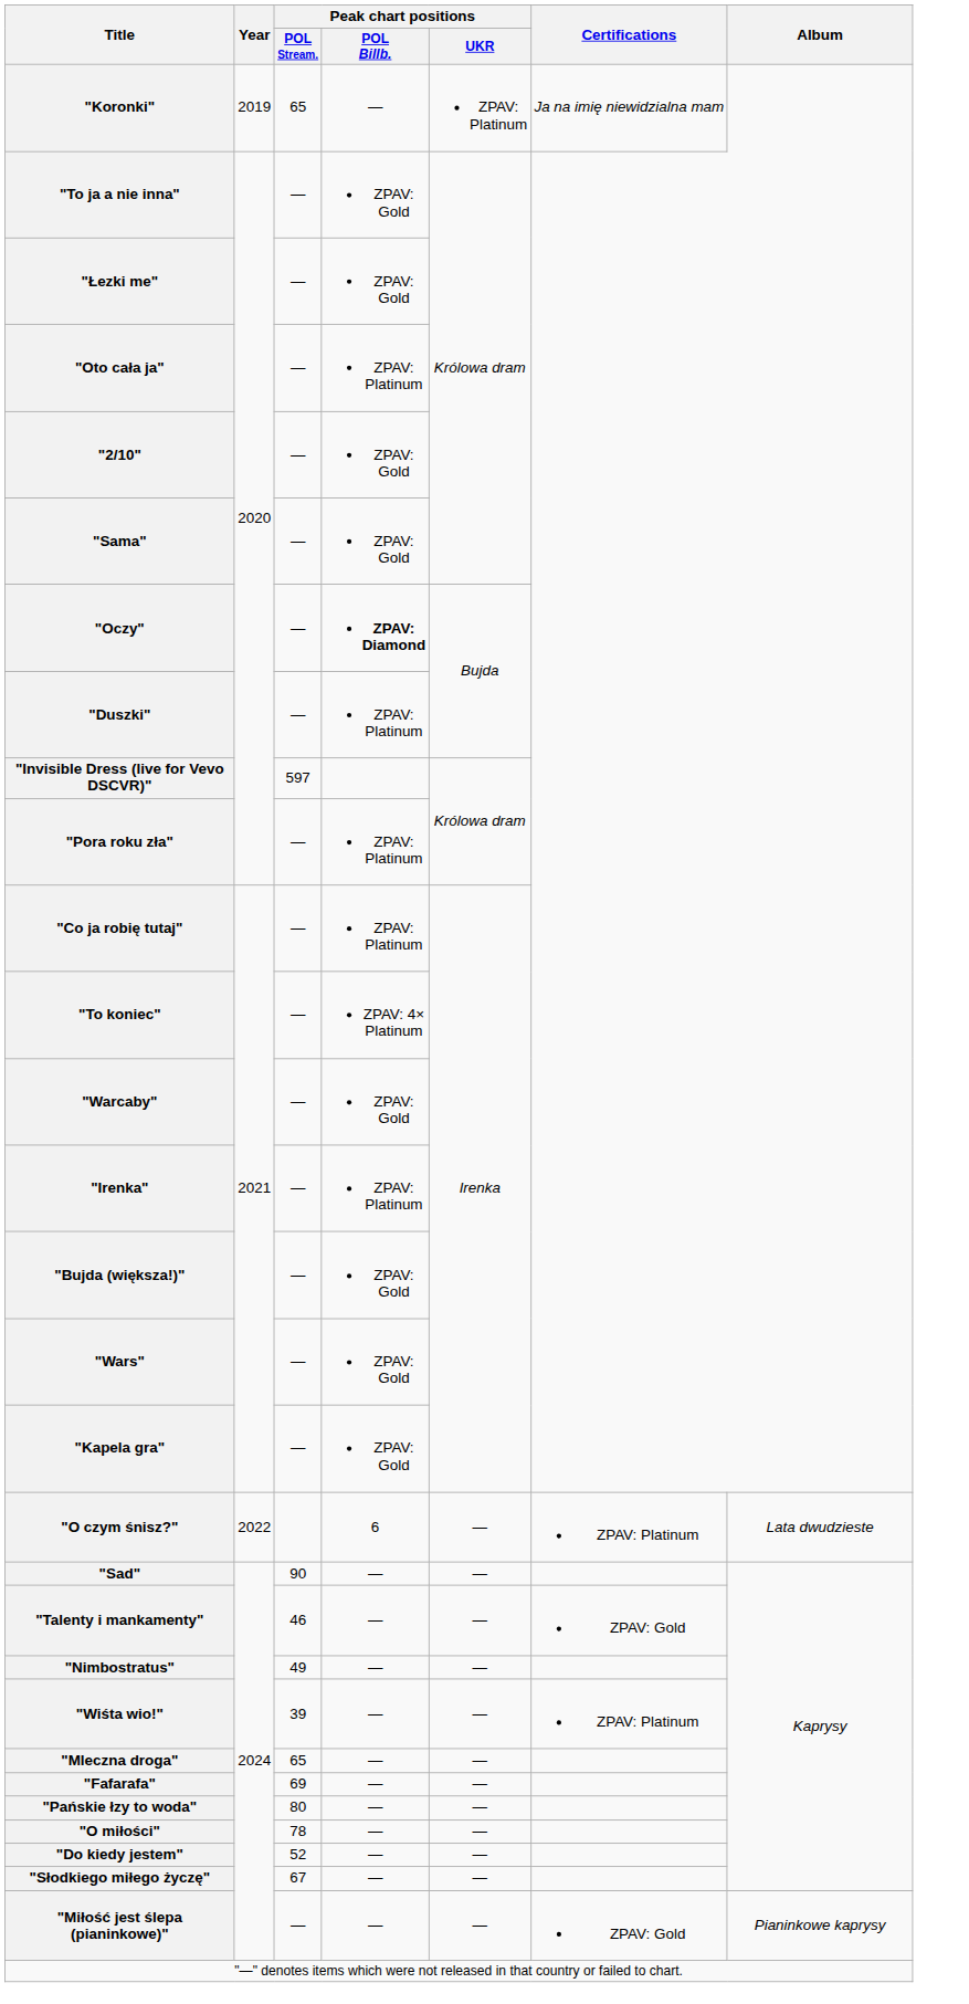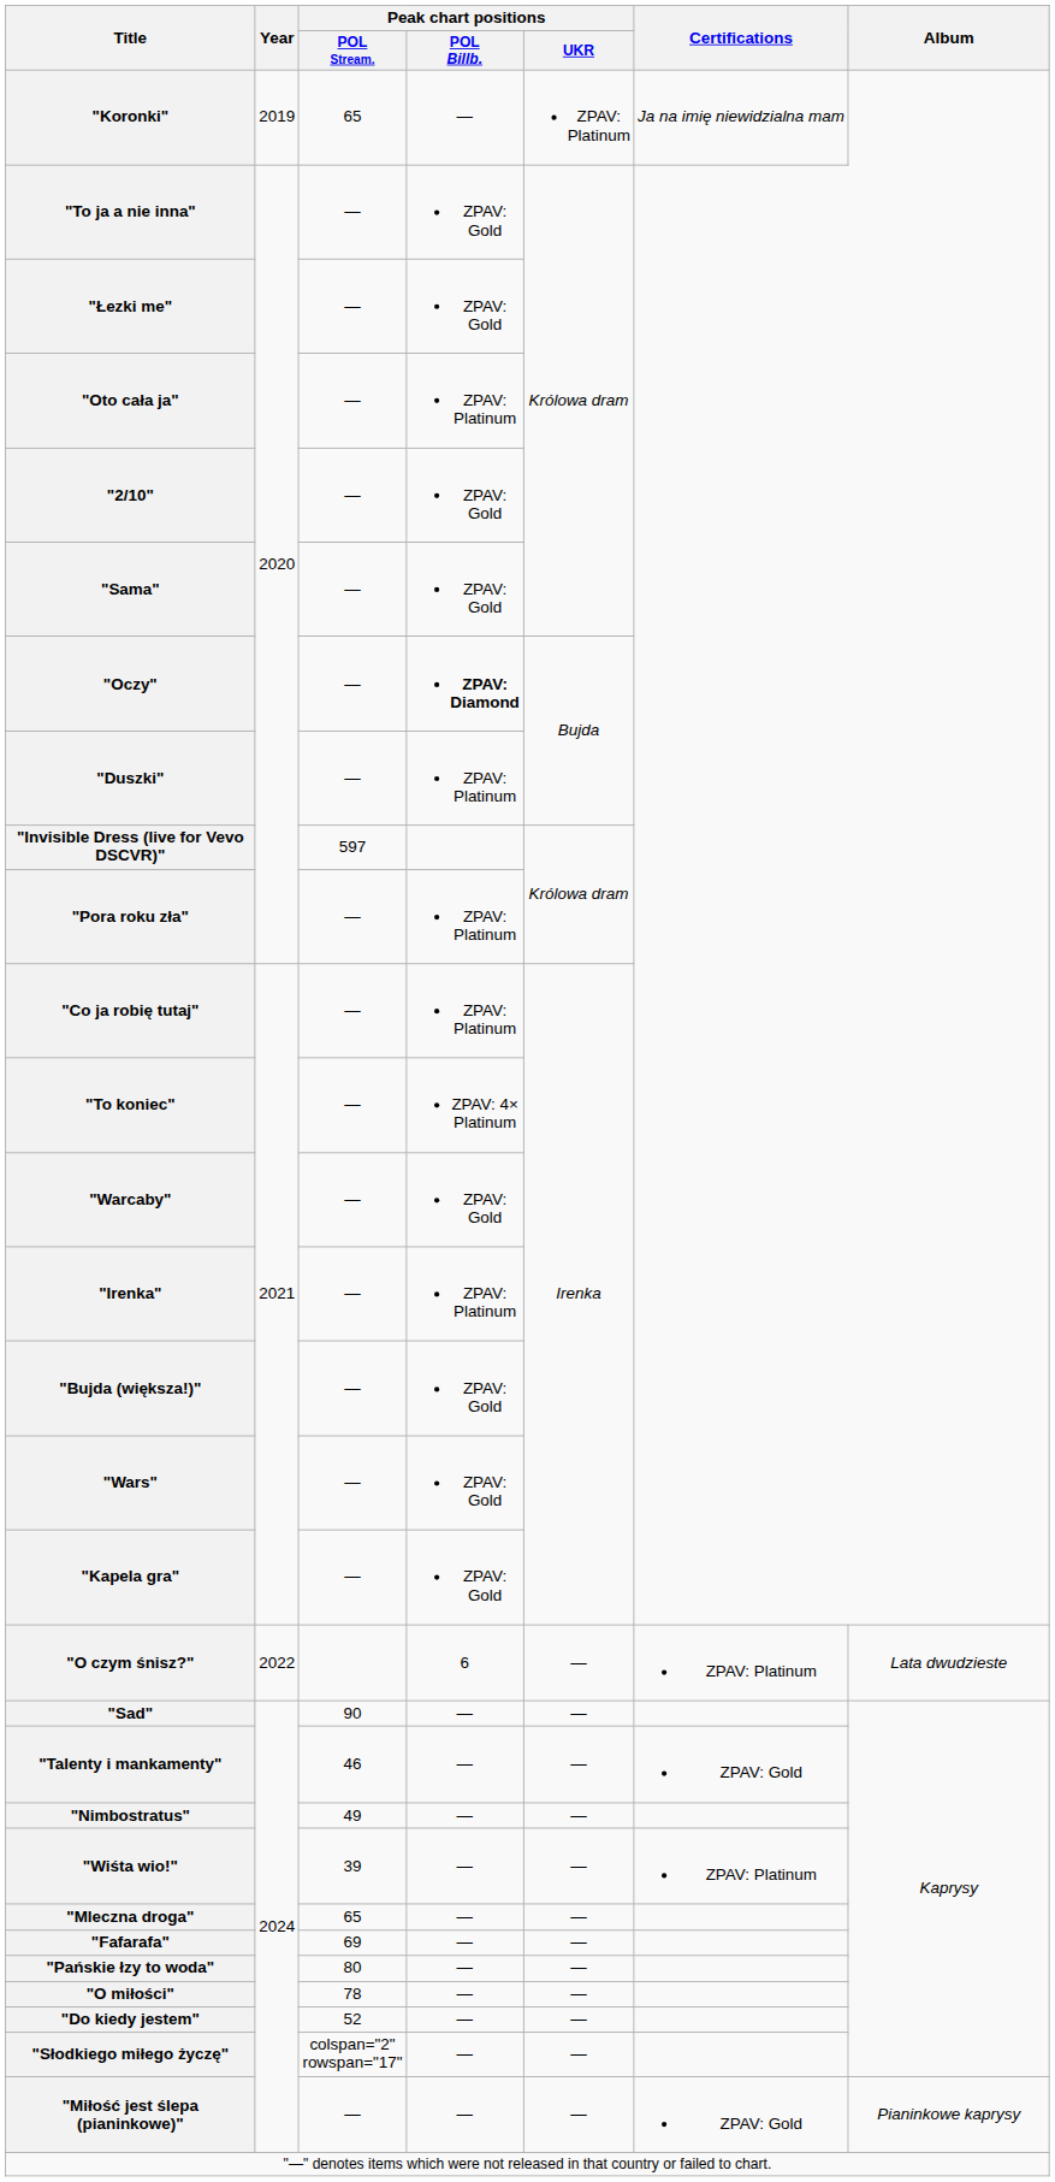"Słodkiego miłego życzę" | Peak chart positions / POL Stream.: 67 -> colspan="2" rowspan="17"
